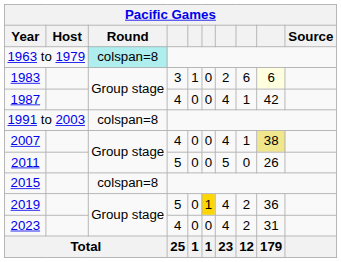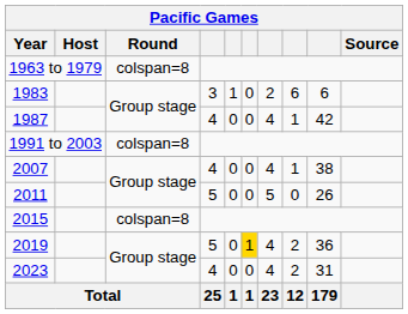1963 to 1979 | Round: paleturquoise background -> no background
1983 | column 9: lightyellow background -> no background
2007 | column 9: khaki background -> no background
